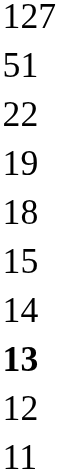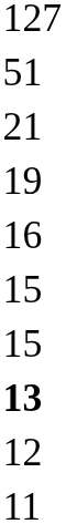row 3 | column 1: 22 -> 21
row 5 | column 1: 18 -> 16
row 7 | column 1: 14 -> 15
